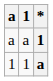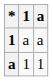columns swapped: * <-> a
